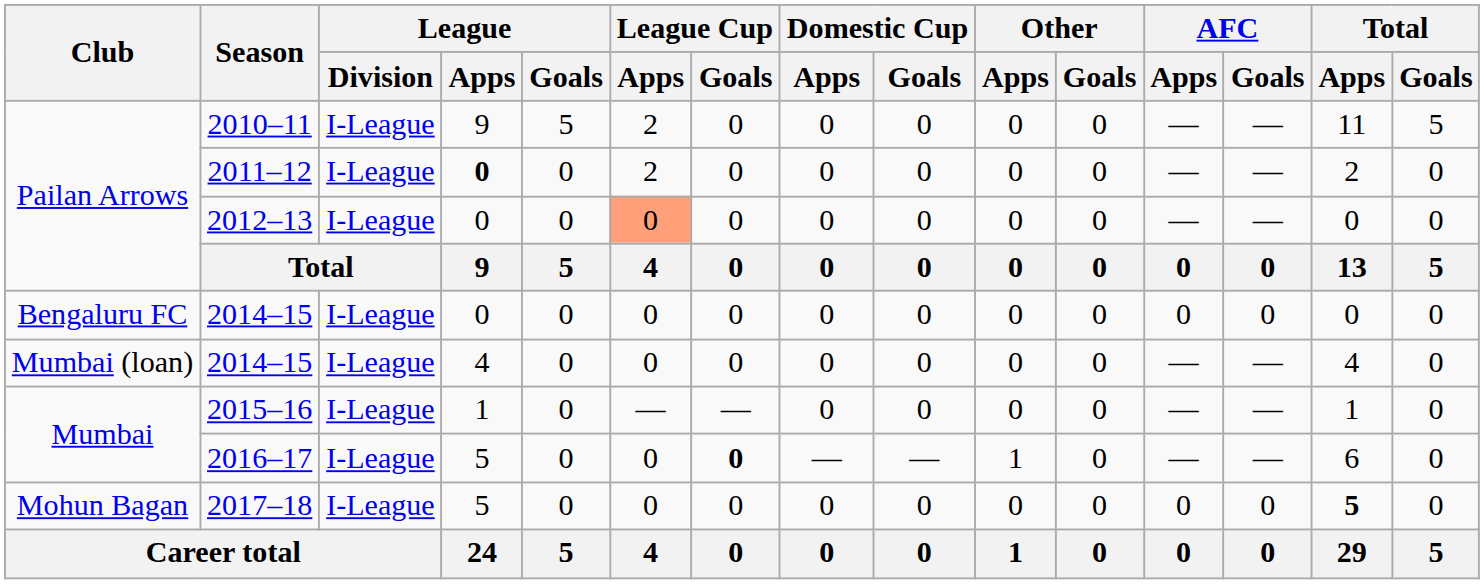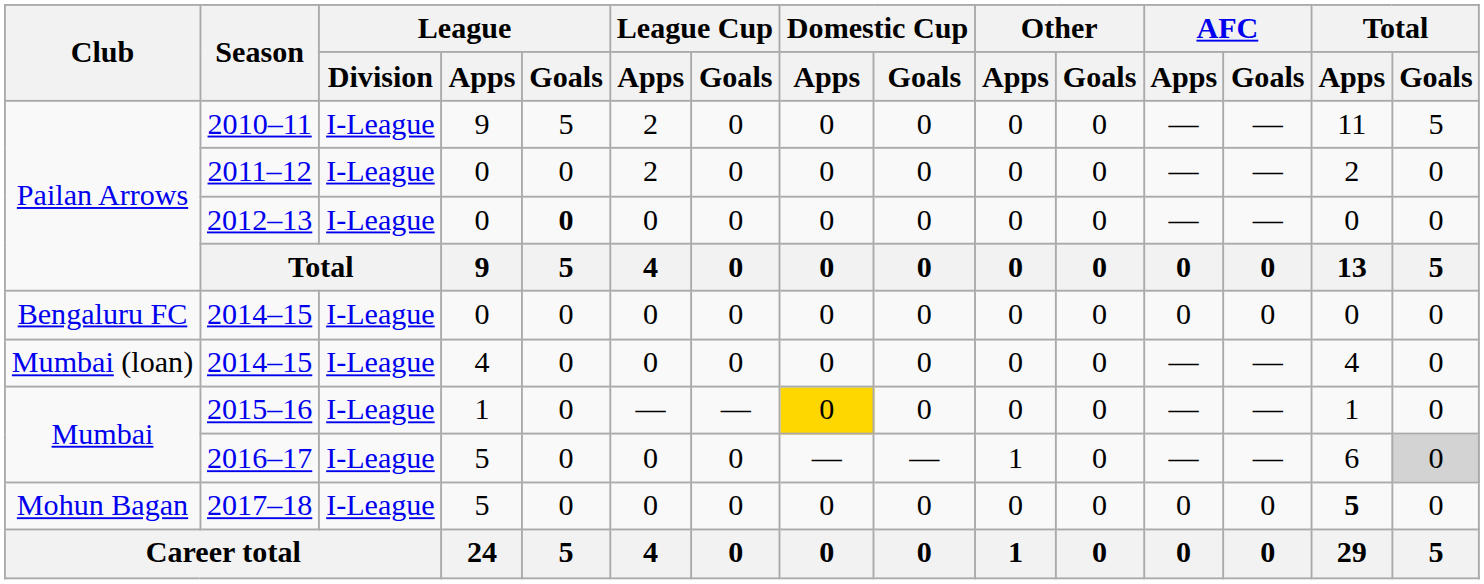2011–12 | League / Apps: bold -> normal
2012–13 | League / Goals: normal -> bold
2012–13 | League Cup / Apps: lightsalmon background -> no background
2015–16 | Domestic Cup / Apps: no background -> gold background
2016–17 | League Cup / Goals: bold -> normal
2016–17 | Total / Goals: no background -> lightgrey background
